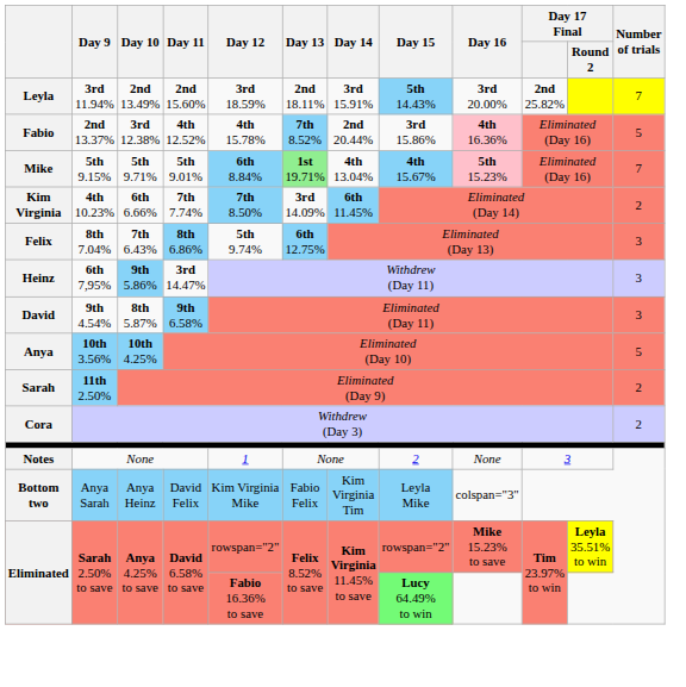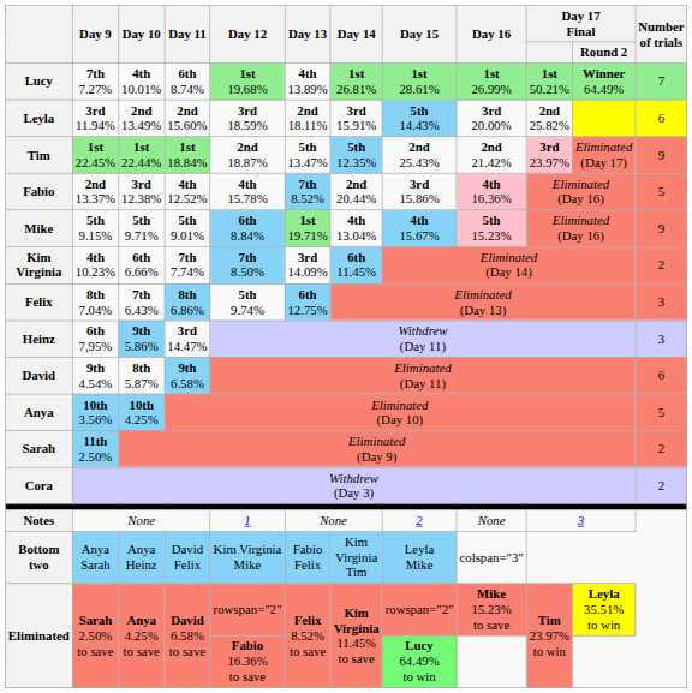+ row: Lucy | 7th 7.27% | 4th 10.01% | 6th 8.74% | 1st 19.68% | 4th 13.89% | 1st 26.81% | 1st 28.61% | 1st 26.99% | 1st 50.21% | Winner 64.49% | 7
Leyla | Number of trials: 7 -> 6
+ row: Tim | 1st 22.45% | 1st 22.44% | 1st 18.84% | 2nd 18.87% | 5th 13.47% | 5th 12.35% | 2nd 25.43% | 2nd 21.42% | 3rd 23.97% | Eliminated (Day 17) | 9
Mike | Number of trials: 7 -> 9
David | Number of trials: 3 -> 6
